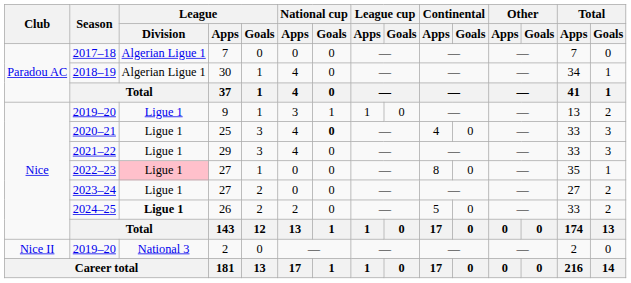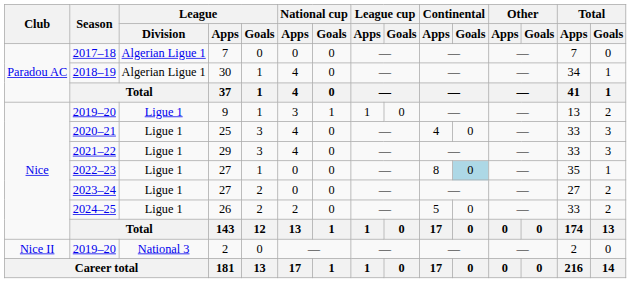2020–21 | National cup / Goals: bold -> normal
2022–23 | League / Division: pink background -> no background
2022–23 | Continental / Goals: no background -> lightblue background
2024–25 | League / Division: bold -> normal
